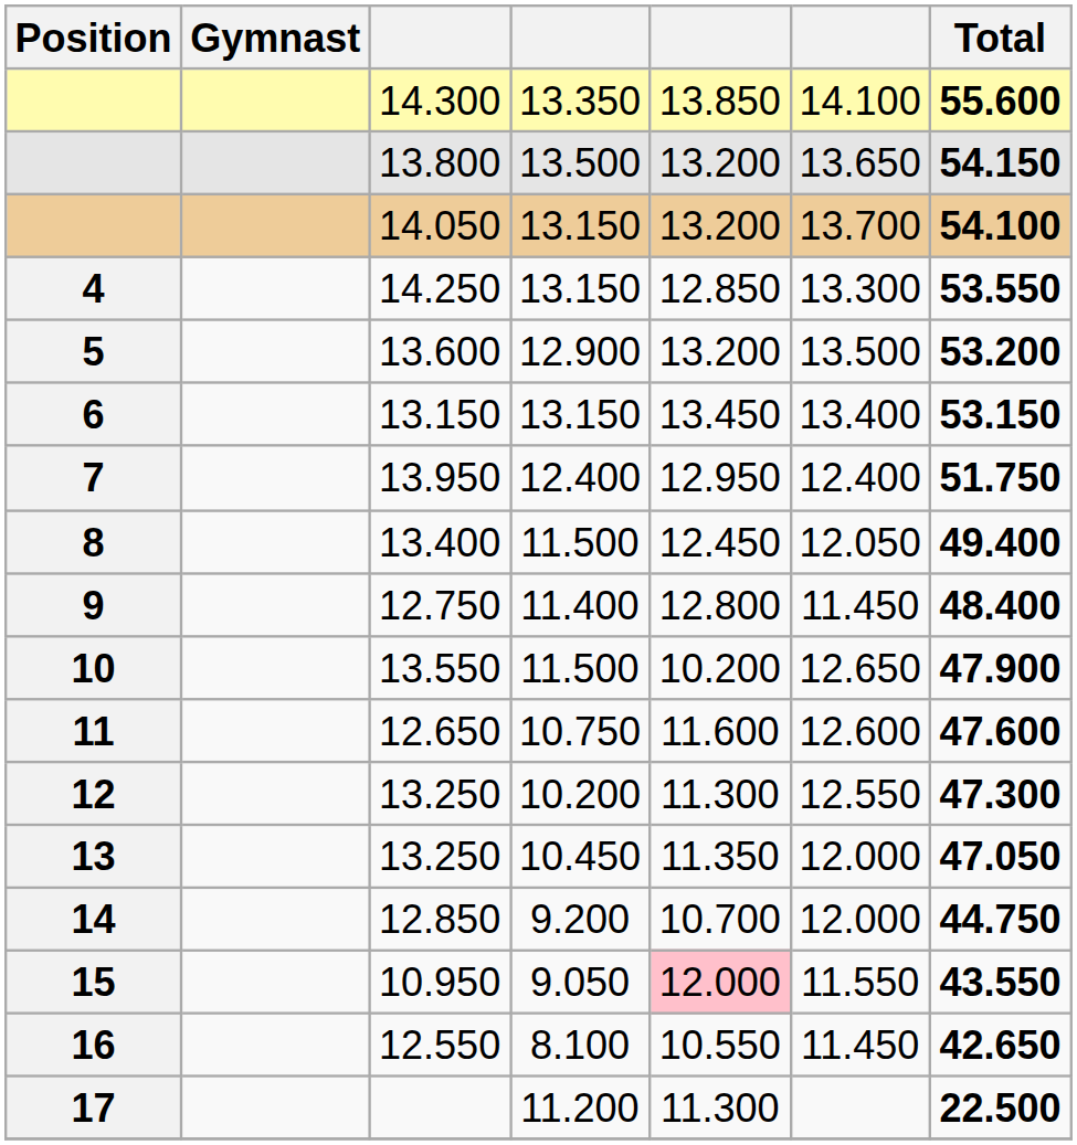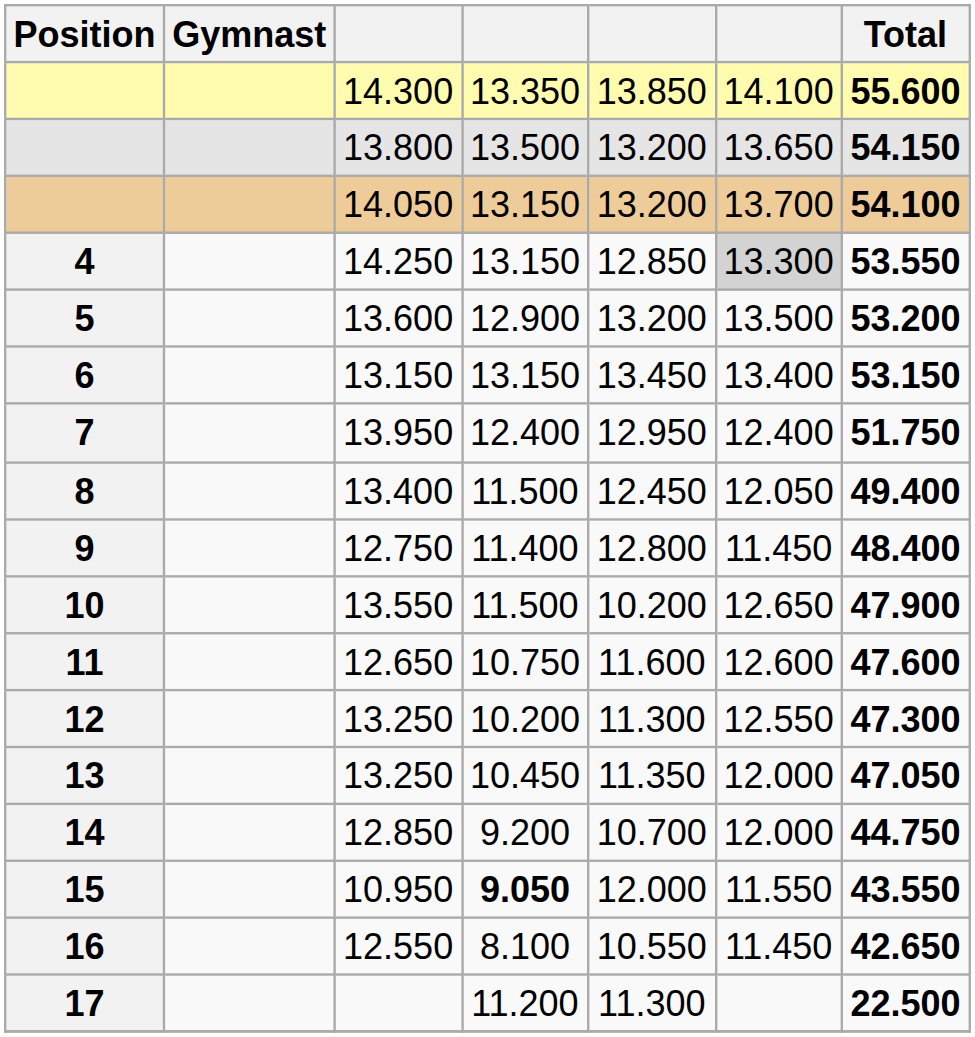14.250 | column 6: no background -> lightgrey background
10.950 | column 4: normal -> bold
10.950 | column 5: pink background -> no background
